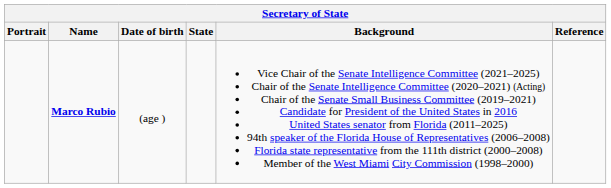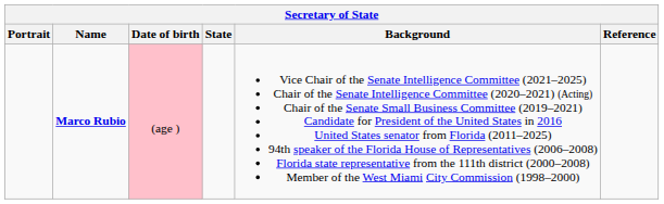Marco Rubio | Date of birth: no background -> pink background
